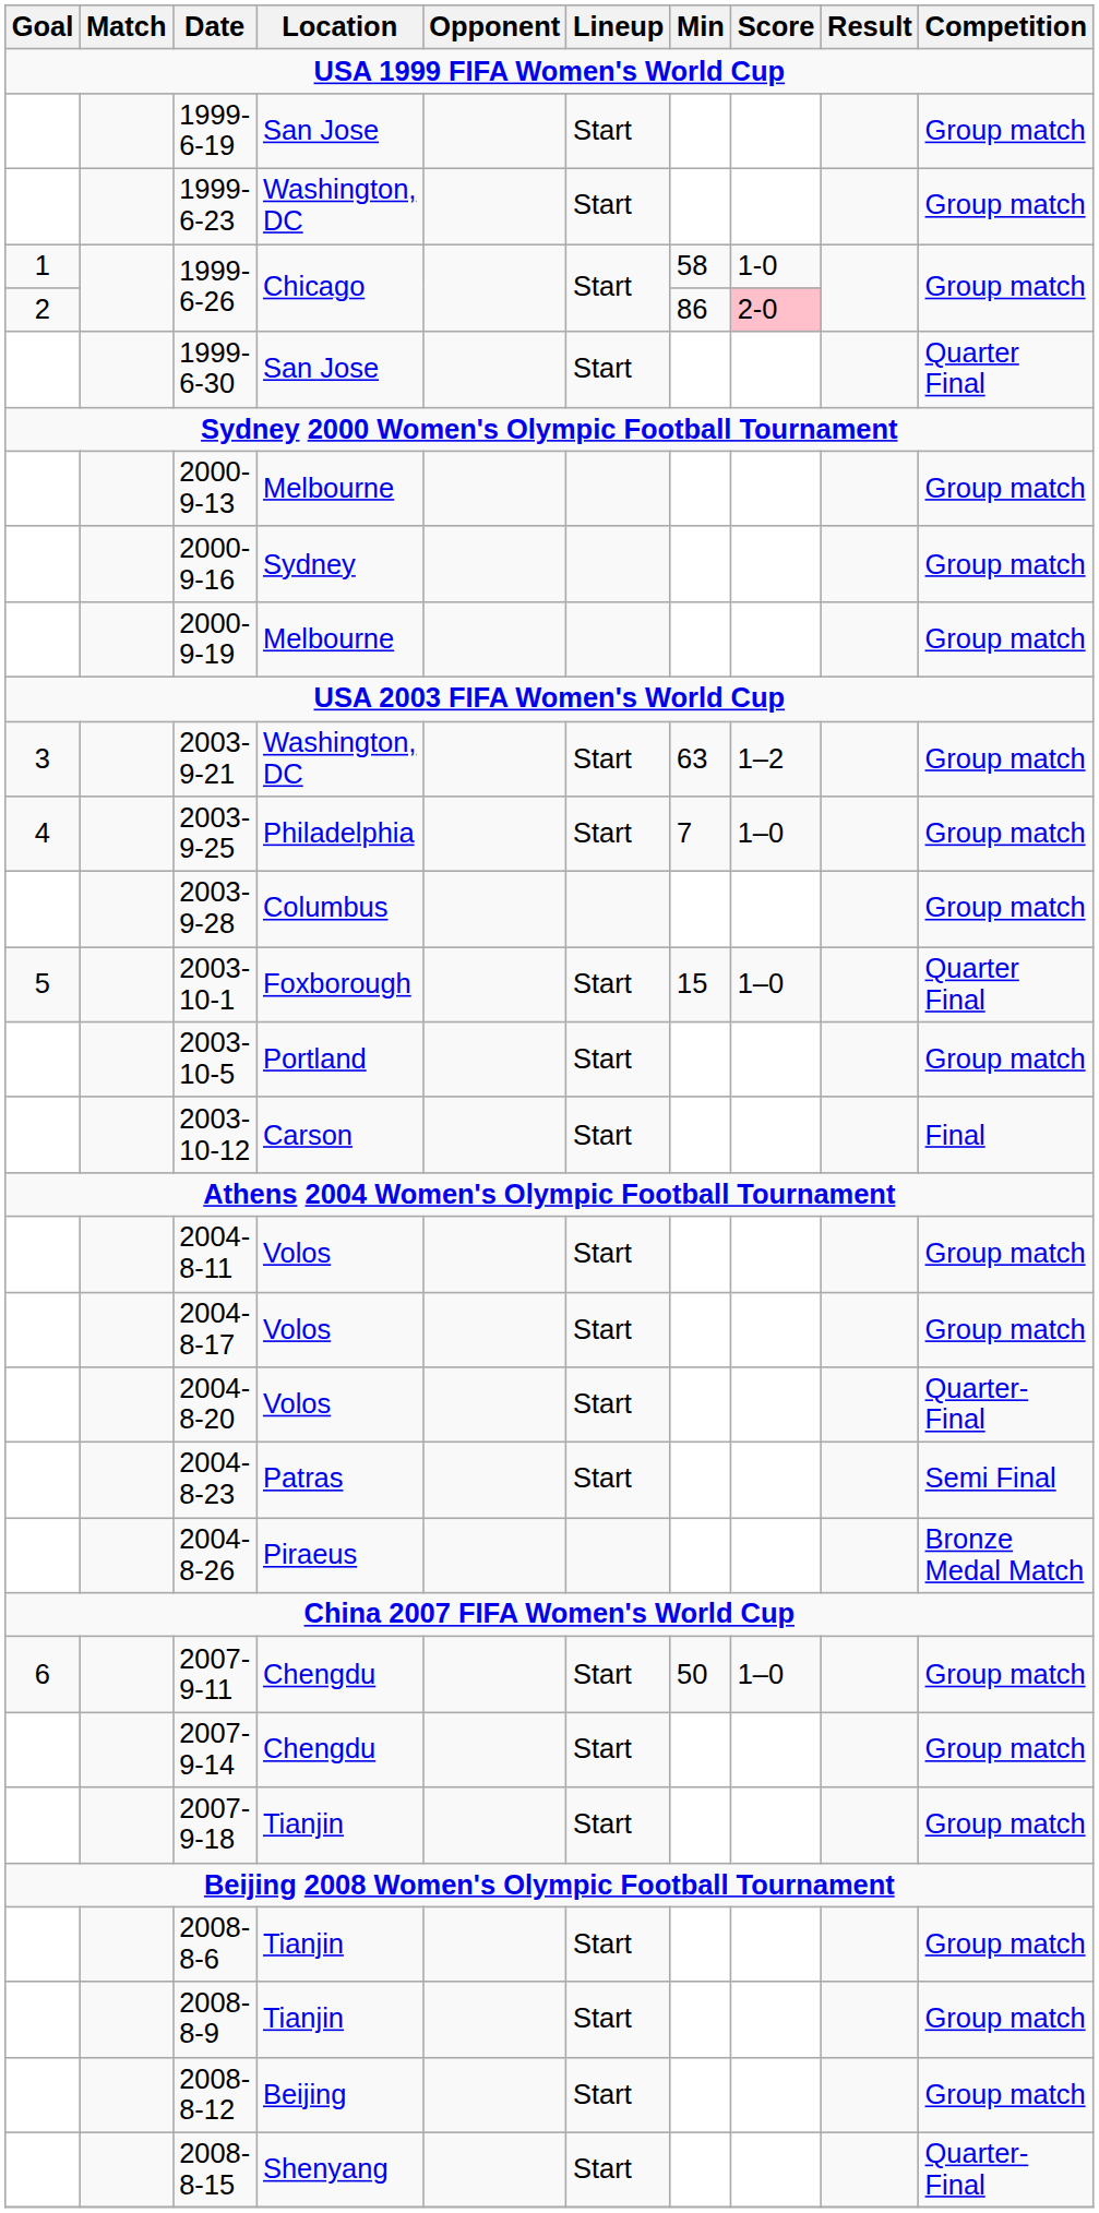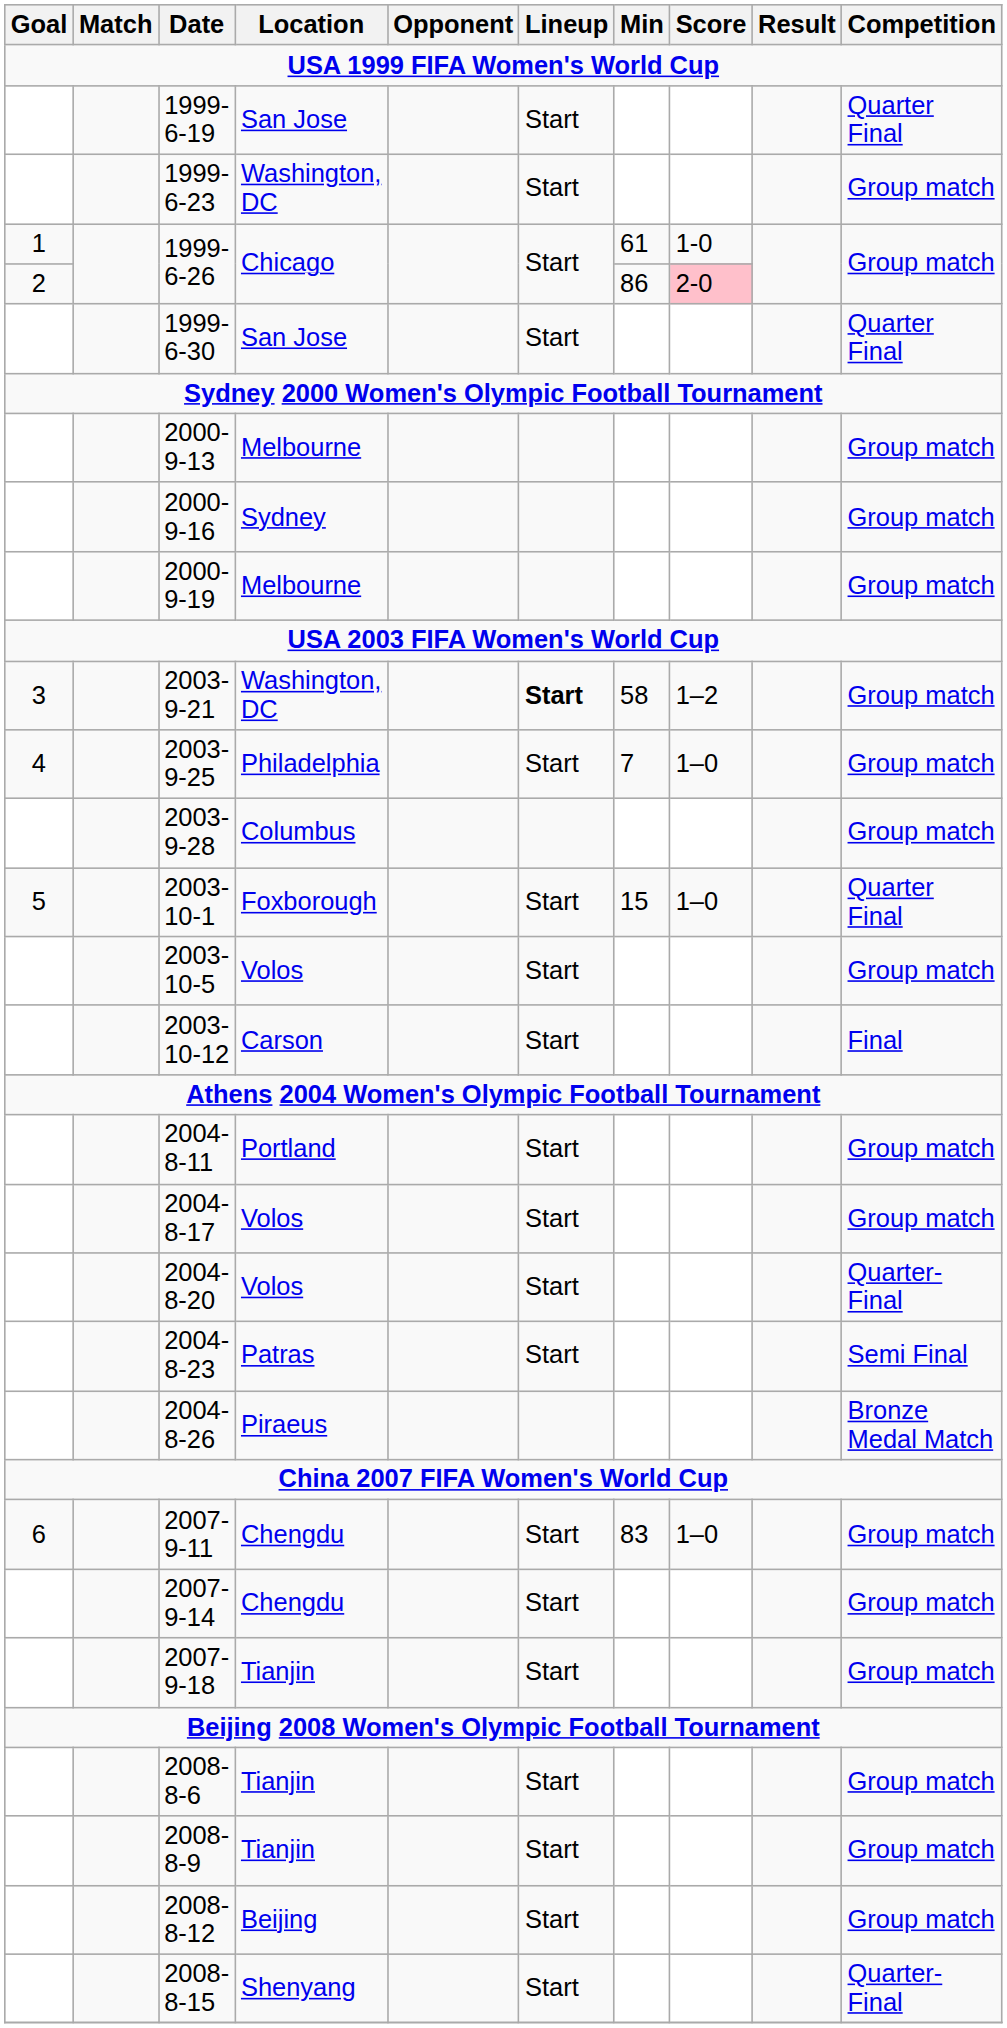1999-6-19 | Competition: Group match -> Quarter Final
1 / 1999-6-26 | Min: 58 -> 61
2003-9-21 | Lineup: normal -> bold
2003-9-21 | Min: 63 -> 58
2003-10-5 | Location: Portland -> Volos
2004-8-11 | Location: Volos -> Portland
2007-9-11 | Min: 50 -> 83
